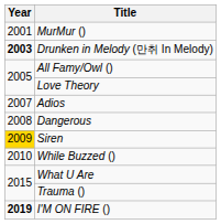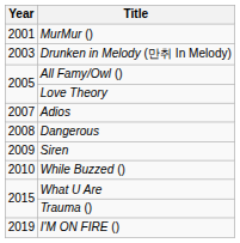Drunken in Melody (만취 In Melody) | Year: bold -> normal
Siren | Year: gold background -> no background
I'M ON FIRE () | Year: bold -> normal
